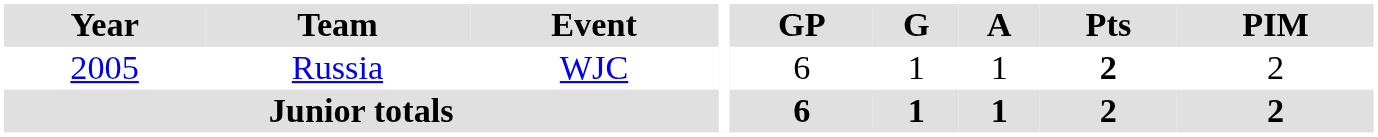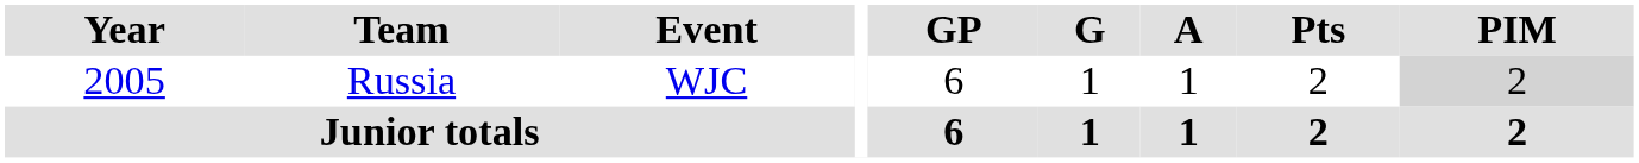Russia | Pts: bold -> normal
Russia | PIM: no background -> lightgrey background
